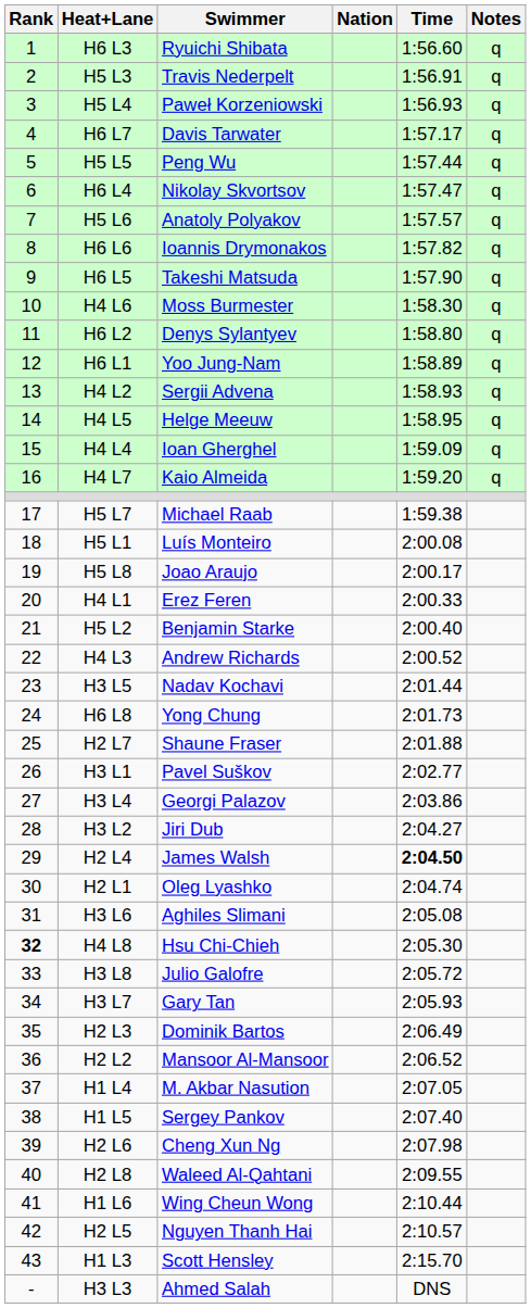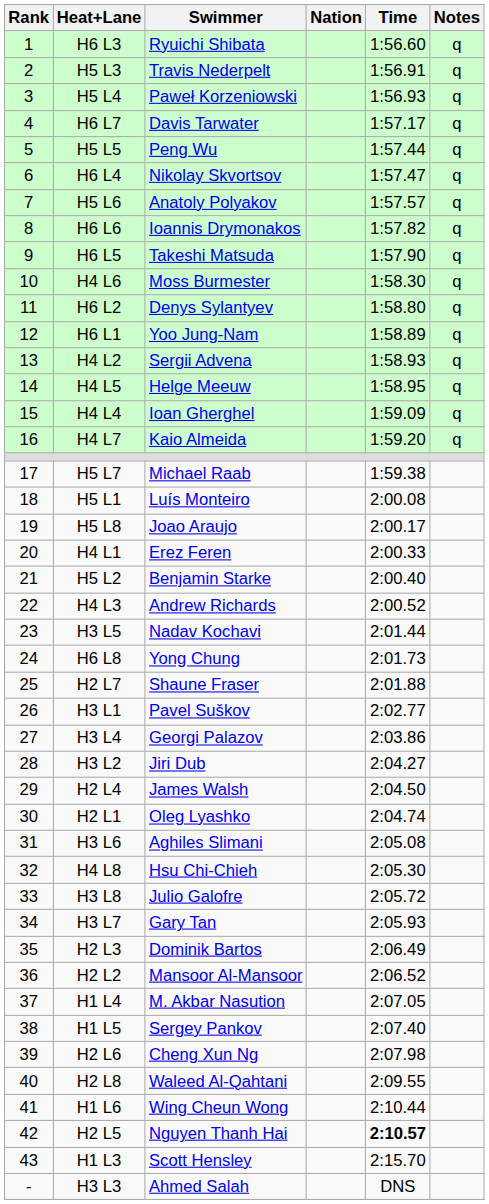H2 L4 | Time: bold -> normal
H4 L8 | Rank: bold -> normal
H2 L5 | Time: normal -> bold
